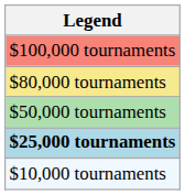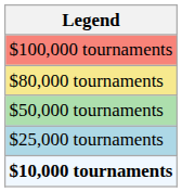row 5 | column 1: bold -> normal
row 6 | column 1: normal -> bold
